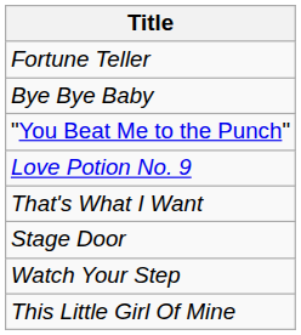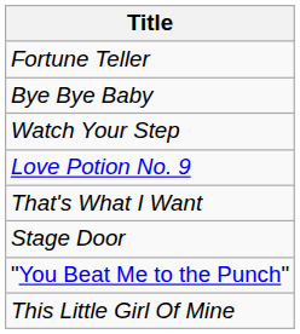row 4 | column 1: "You Beat Me to the Punch" -> Watch Your Step
row 8 | column 1: Watch Your Step -> "You Beat Me to the Punch"
